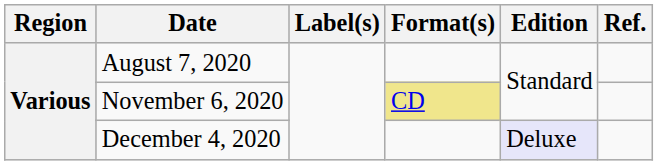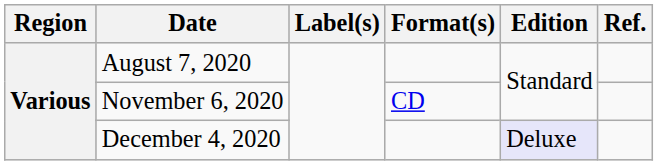November 6, 2020 | Format(s): khaki background -> no background
